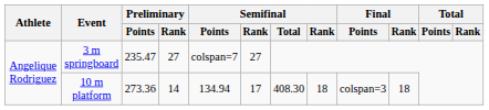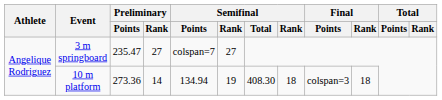10 m platform | column 6: 17 -> 19
